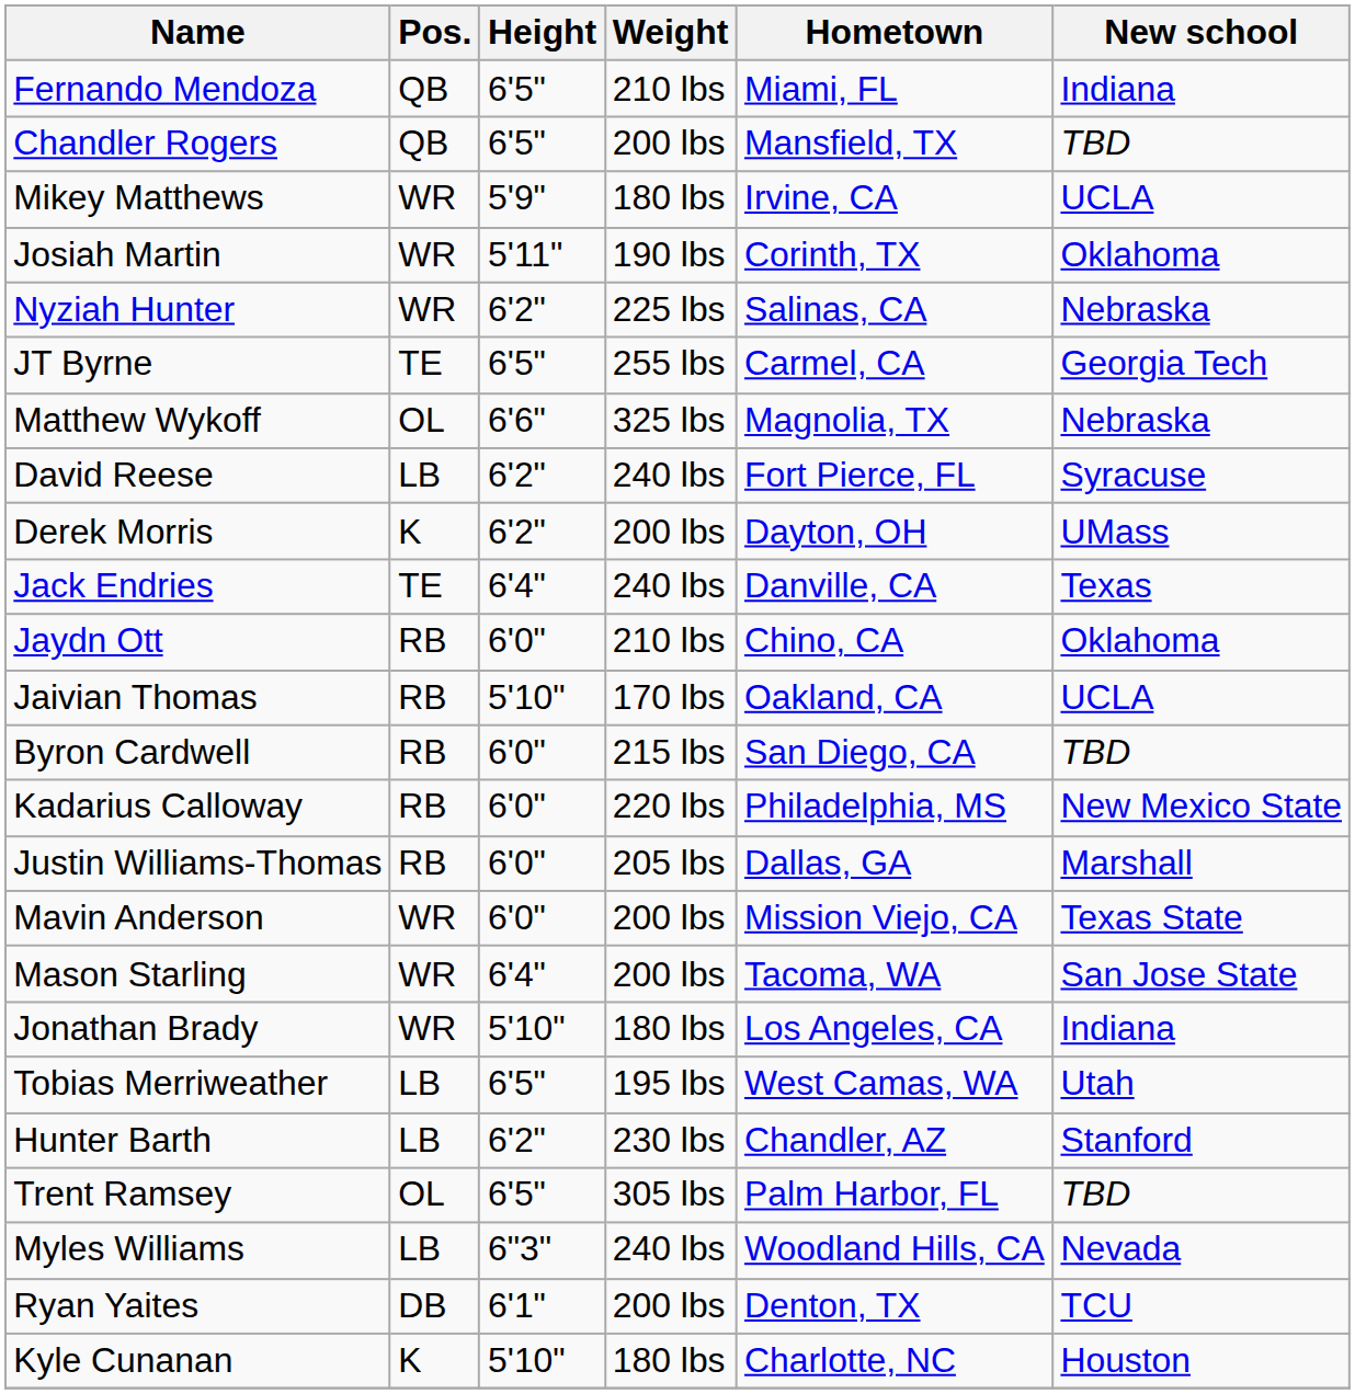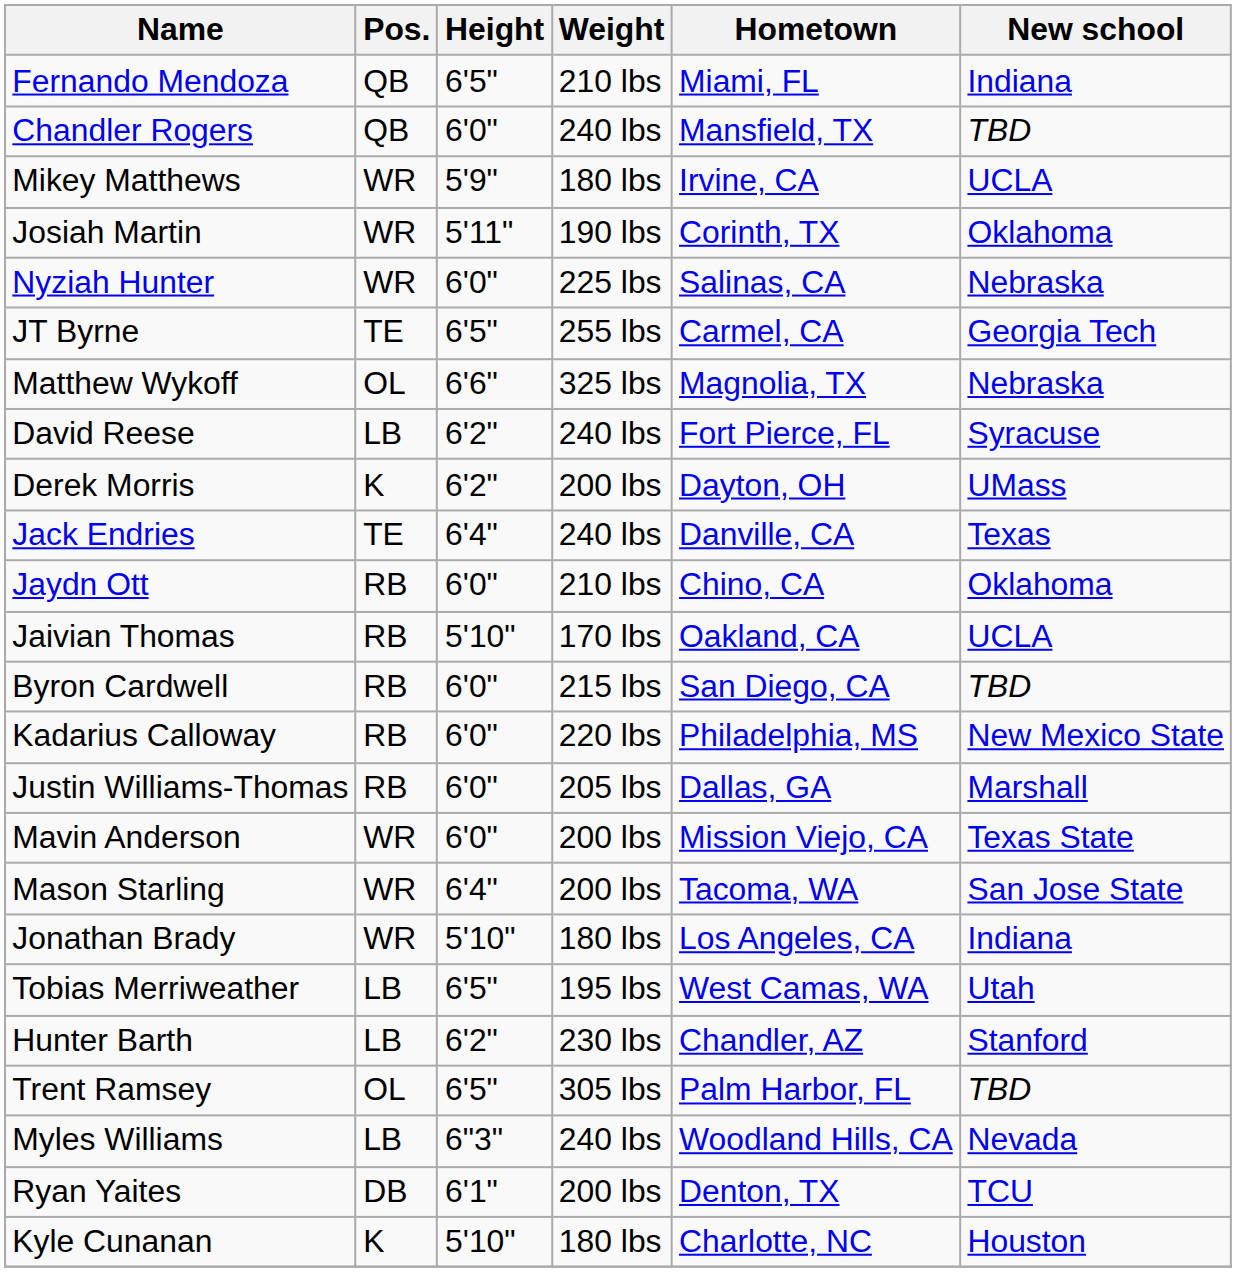Chandler Rogers | Height: 6'5" -> 6'0"
Chandler Rogers | Weight: 200 lbs -> 240 lbs
Nyziah Hunter | Height: 6'2" -> 6'0"
